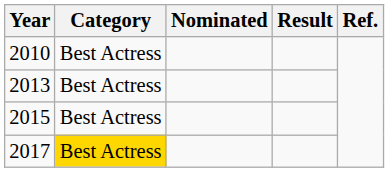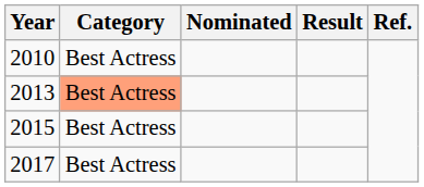2013 | Category: no background -> lightsalmon background
2017 | Category: gold background -> no background
